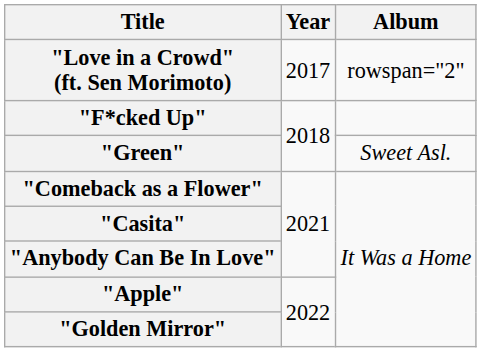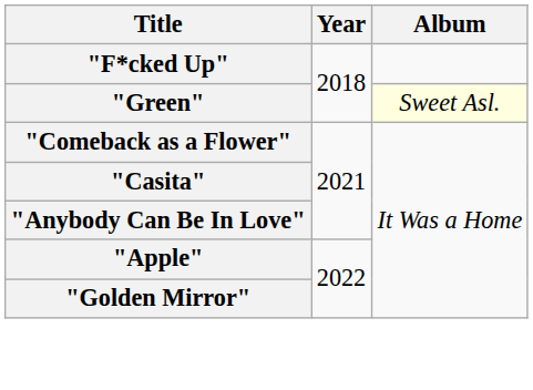- row: "Love in a Crowd" (ft. Sen Morimoto) | 2017 | rowspan="2"
"Green" | Album: no background -> lightyellow background
